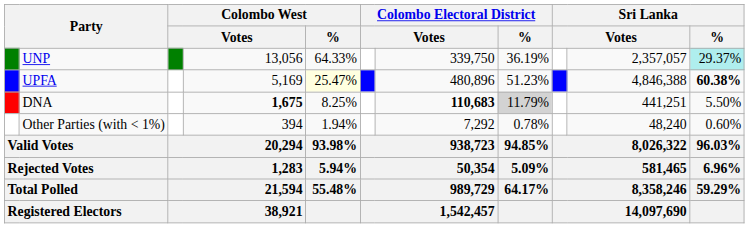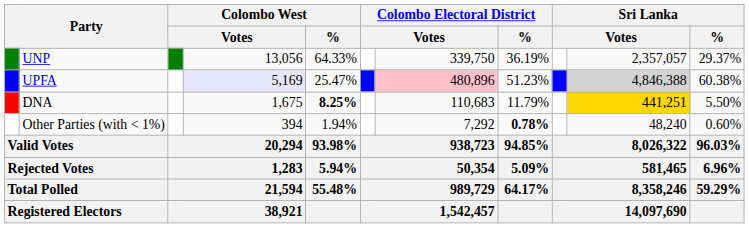UNP | Sri Lanka / %: paleturquoise background -> no background
UPFA | column 4: no background -> lavender background
UPFA | Colombo West / %: lightyellow background -> no background
UPFA | column 7: no background -> pink background
UPFA | column 10: no background -> lightgrey background
UPFA | Sri Lanka / %: bold -> normal
DNA | column 4: bold -> normal
DNA | Colombo West / %: normal -> bold
DNA | column 7: bold -> normal
DNA | Colombo Electoral District / %: lightgrey background -> no background
DNA | column 10: no background -> gold background
Other Parties (with < 1%) | Colombo Electoral District / %: normal -> bold
